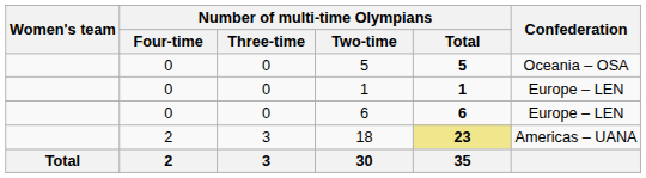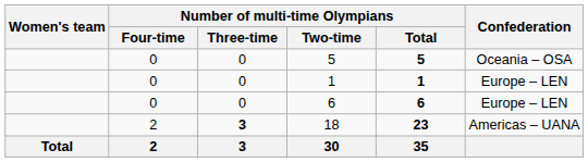18 | Number of multi-time Olympians / Three-time: normal -> bold
18 | Number of multi-time Olympians / Total: khaki background -> no background
